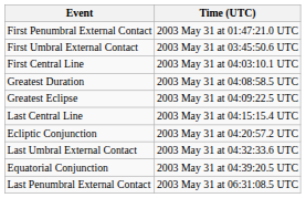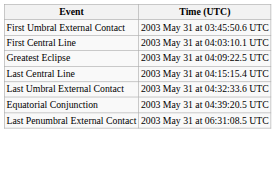- row: First Penumbral External Contact | 2003 May 31 at 01:47:21.0 UTC
- row: Greatest Duration | 2003 May 31 at 04:08:58.5 UTC
- row: Ecliptic Conjunction | 2003 May 31 at 04:20:57.2 UTC
